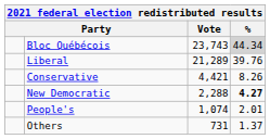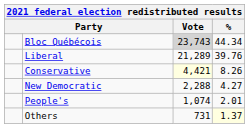Bloc Québécois | Vote: no background -> lightgrey background
Bloc Québécois | %: lightgrey background -> no background
Conservative | Vote: no background -> lightyellow background
New Democratic | %: bold -> normal
Others | %: no background -> lightyellow background
